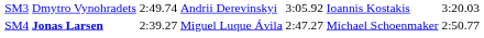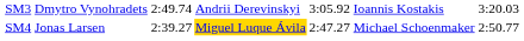SM4 | column 2: bold -> normal
SM4 | column 4: no background -> gold background
